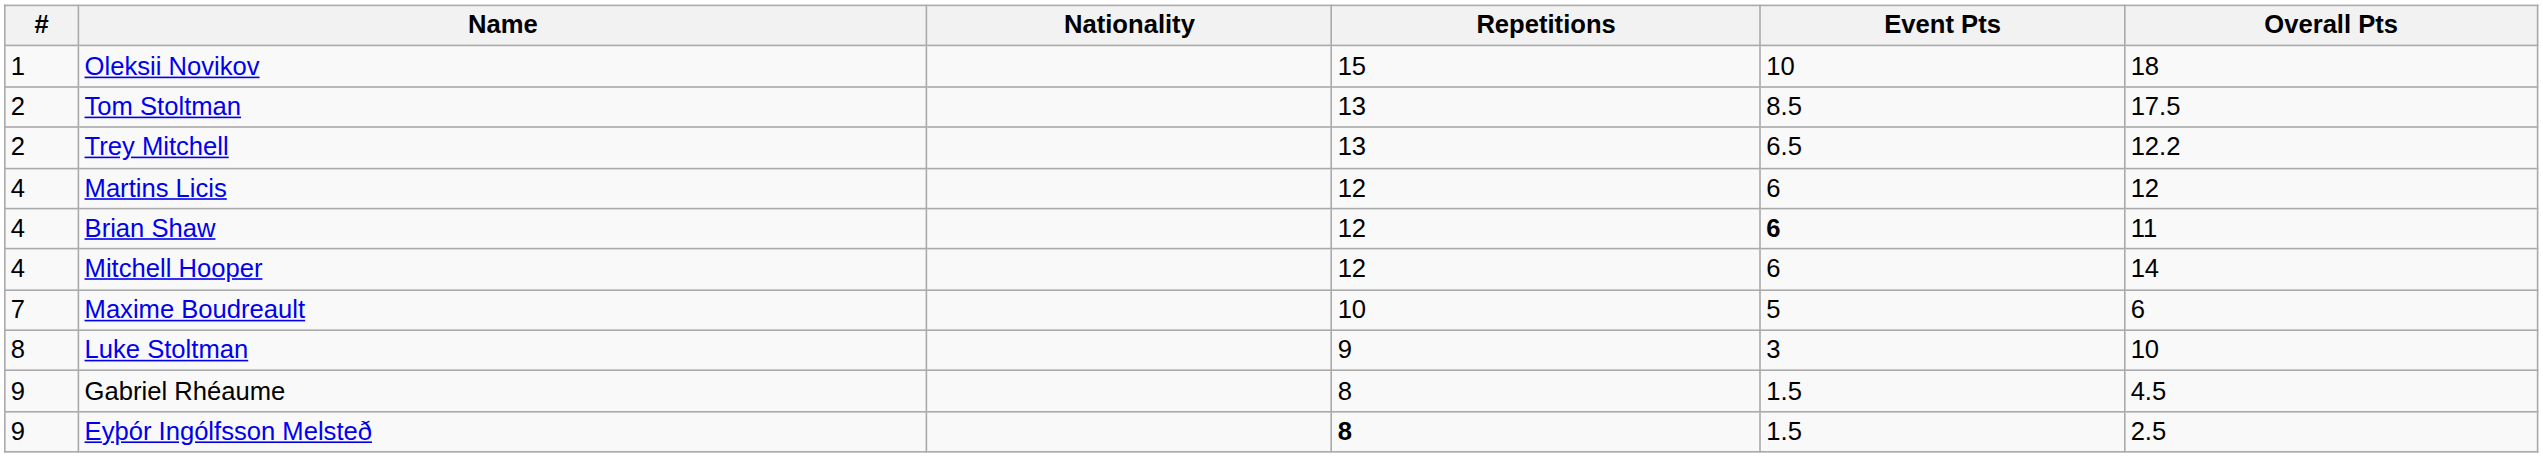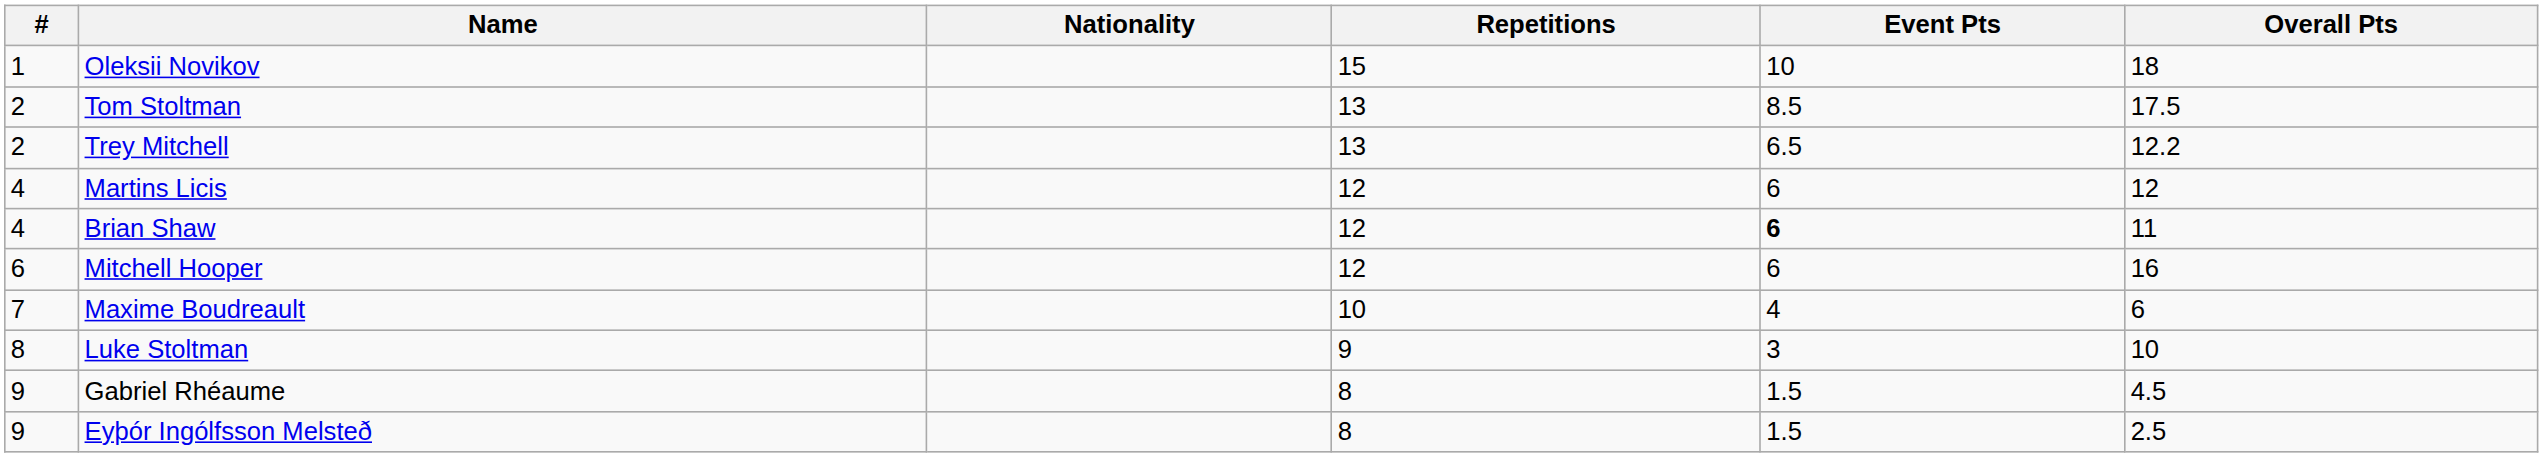Mitchell Hooper | #: 4 -> 6
Mitchell Hooper | Overall Pts: 14 -> 16
Maxime Boudreault | Event Pts: 5 -> 4
Eyþór Ingólfsson Melsteð | Repetitions: bold -> normal
